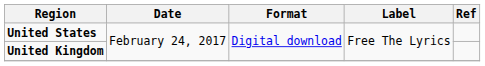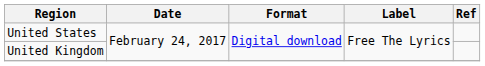United States | Region: bold -> normal
United Kingdom | Region: bold -> normal
